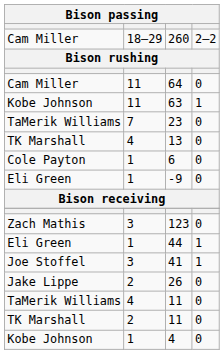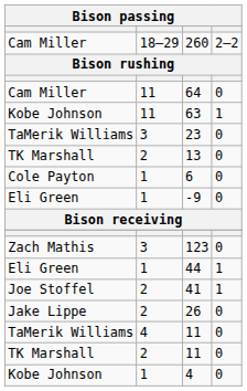23 | column 2: 7 -> 3
13 | column 2: 4 -> 2
41 | column 2: 3 -> 2
